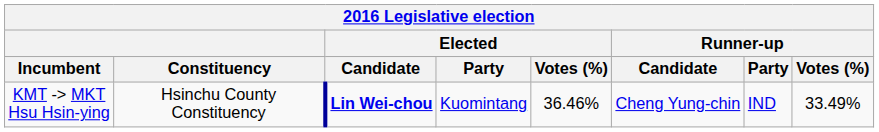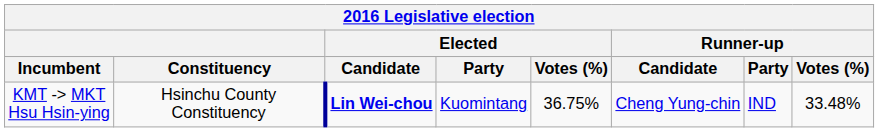row 4 | Elected / Votes (%): 36.46% -> 36.75%
row 4 | Runner-up / Votes (%): 33.49% -> 33.48%
